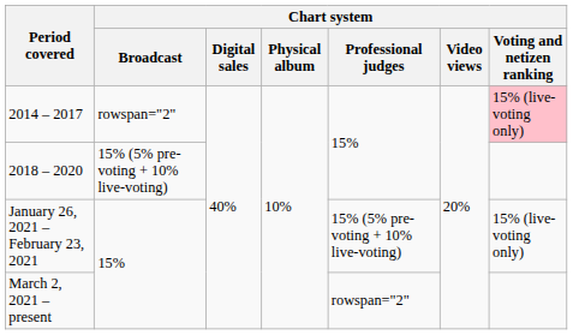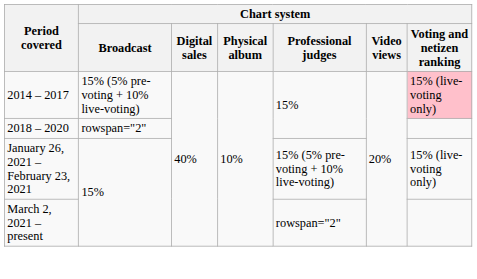2014 – 2017 | Chart system / Broadcast: rowspan="2" -> 15% (5% pre-voting + 10% live-voting)
2018 – 2020 | Chart system / Broadcast: 15% (5% pre-voting + 10% live-voting) -> rowspan="2"
